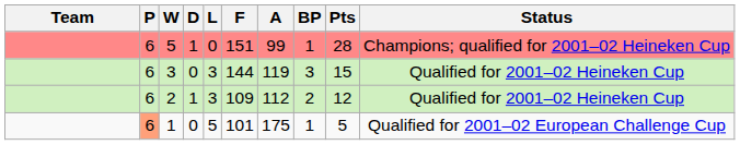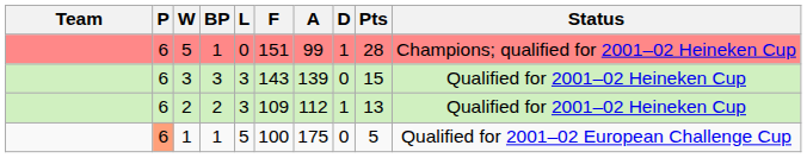columns swapped: D <-> BP
row 3 | F: 144 -> 143
row 3 | A: 119 -> 139
row 4 | Pts: 12 -> 13
row 5 | F: 101 -> 100
